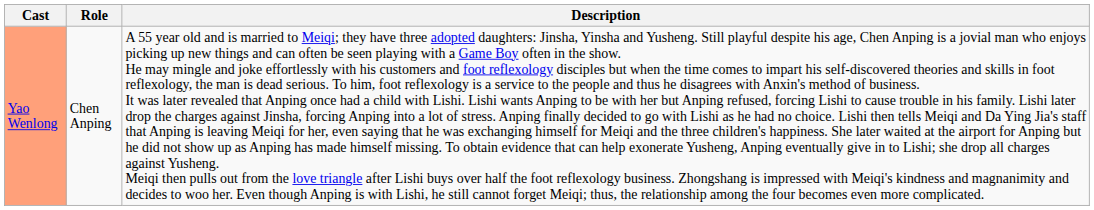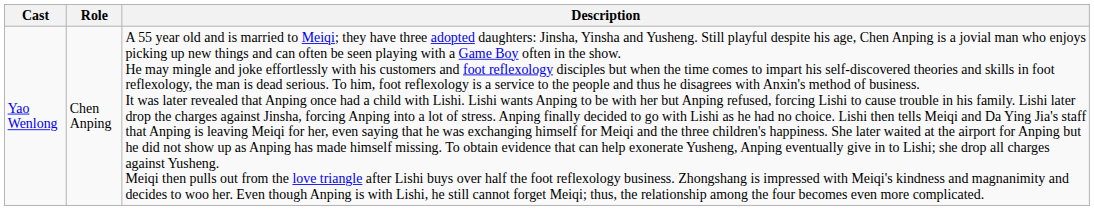row 2 | Cast: lightsalmon background -> no background
